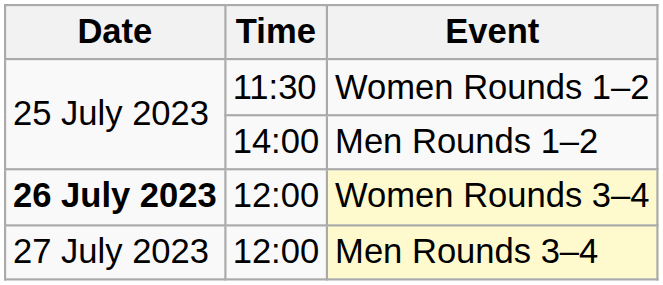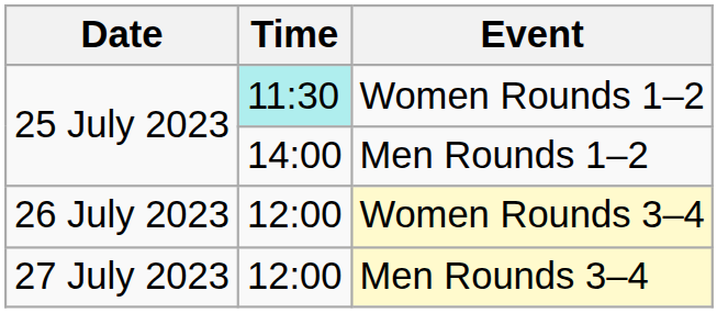Women Rounds 1–2 | Time: no background -> paleturquoise background
Women Rounds 3–4 | Date: bold -> normal
